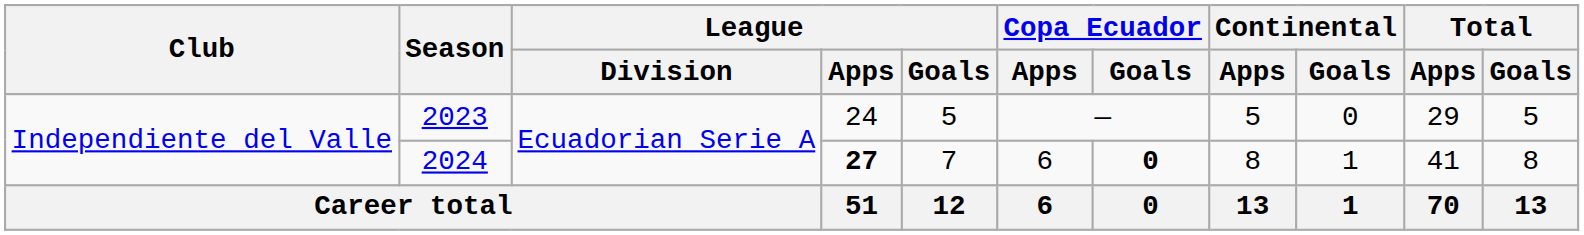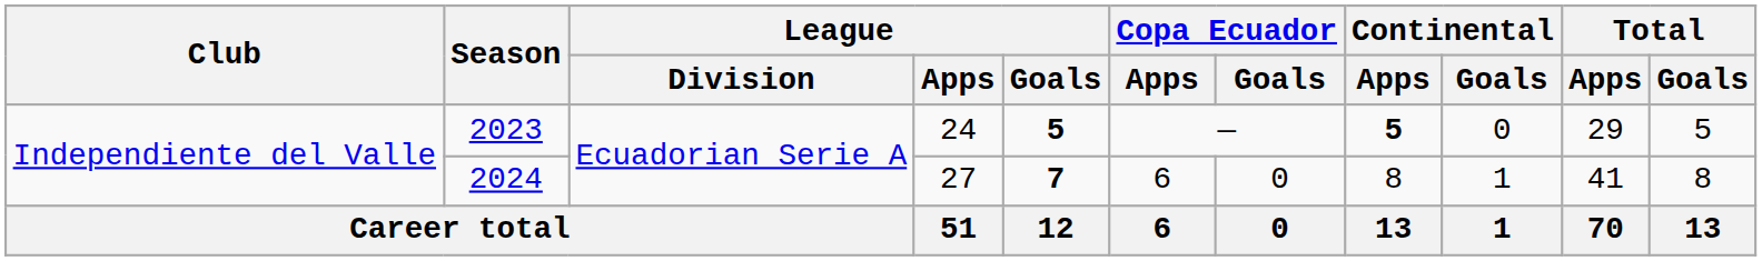2023 | League / Goals: normal -> bold
2023 | Continental / Apps: normal -> bold
2024 | League / Apps: bold -> normal
2024 | League / Goals: normal -> bold
2024 | Copa Ecuador / Goals: bold -> normal
